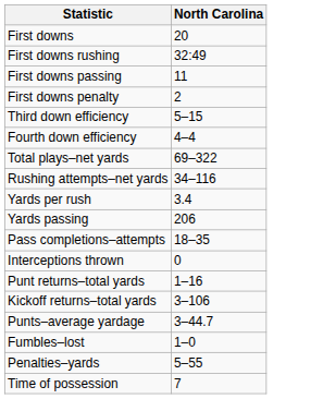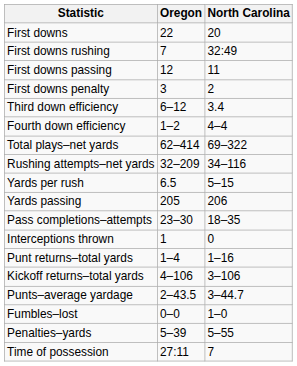+ column: Oregon | 22 | 7 | 12 | 3 | 6–12 | 1–2 | 62–414 | 32–209 | 6.5 | 205 | 23–30 | 1 | 1–4 | 4–106 | 2–43.5 | 0–0 | 5–39 | 27:11
Third down efficiency | North Carolina: 5–15 -> 3.4
Yards per rush | North Carolina: 3.4 -> 5–15
